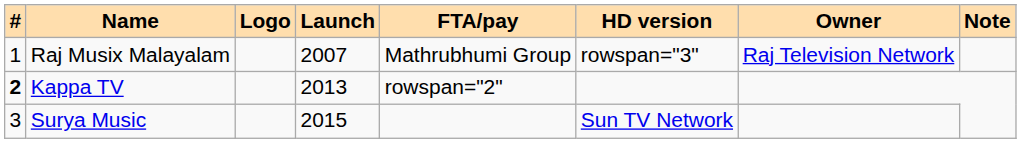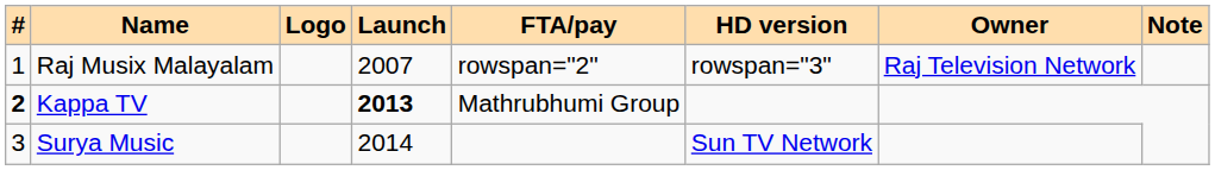Raj Musix Malayalam | FTA/pay: Mathrubhumi Group -> rowspan="2"
Kappa TV | Launch: normal -> bold
Kappa TV | FTA/pay: rowspan="2" -> Mathrubhumi Group
Surya Music | Launch: 2015 -> 2014
